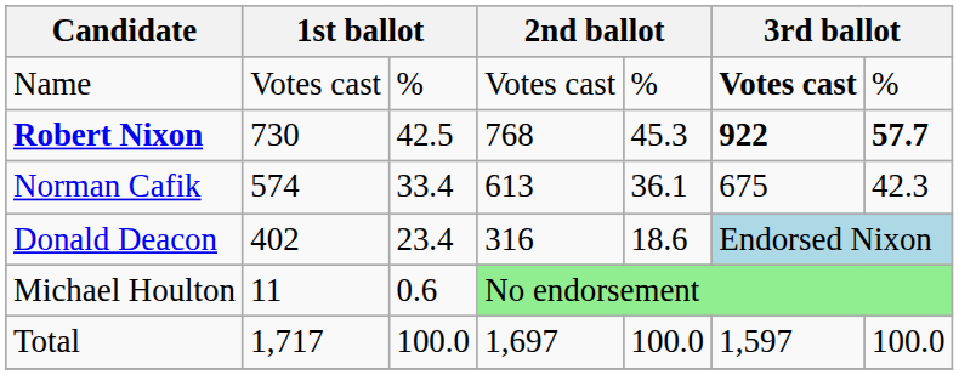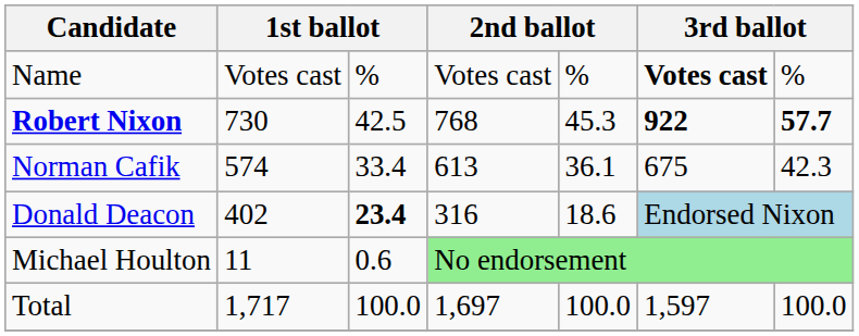Donald Deacon | column 3: normal -> bold
